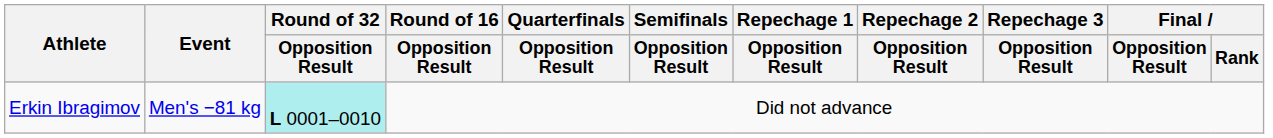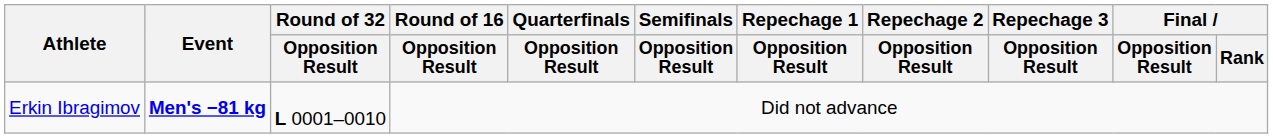Erkin Ibragimov | Event: normal -> bold
Erkin Ibragimov | Round of 32 / Opposition Result: paleturquoise background -> no background
